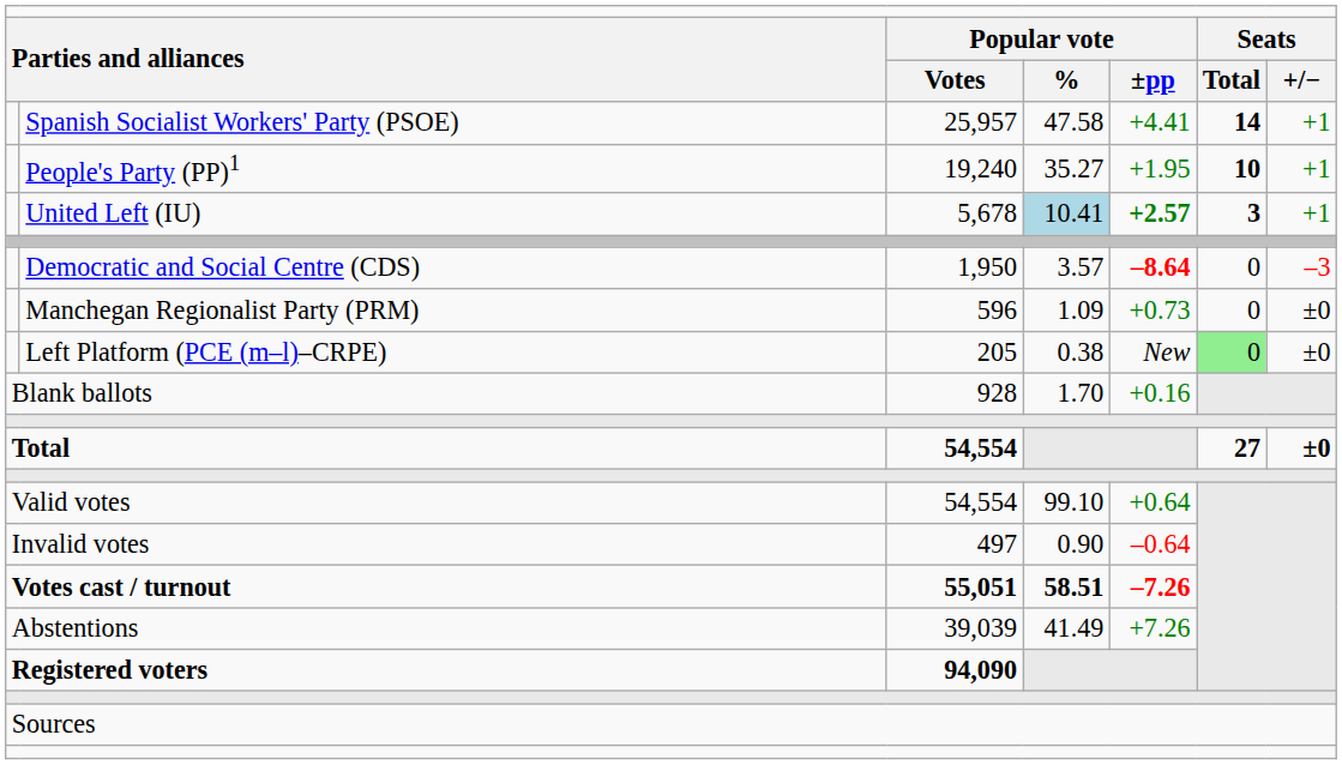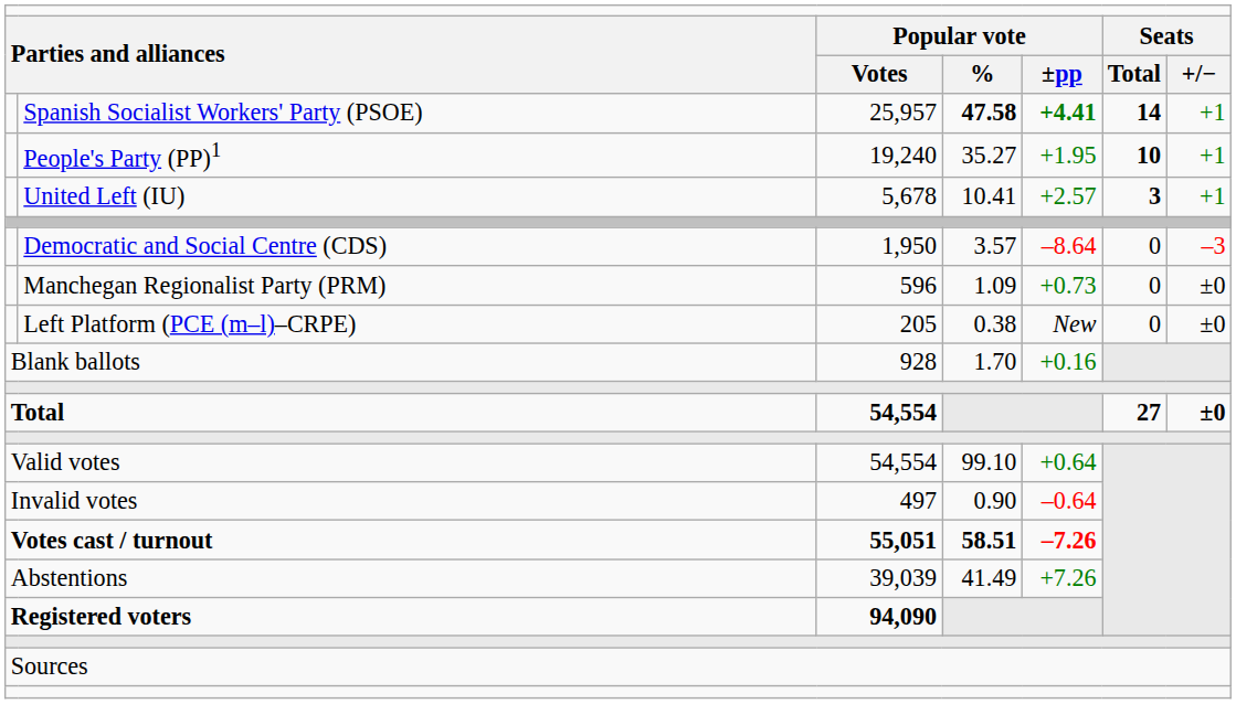Spanish Socialist Workers' Party (PSOE) | column 4: normal -> bold
Spanish Socialist Workers' Party (PSOE) | column 5: normal -> bold
United Left (IU) | column 4: lightblue background -> no background
United Left (IU) | column 5: bold -> normal
Democratic and Social Centre (CDS) | column 5: bold -> normal
Left Platform (PCE (m–l)–CRPE) | column 6: lightgreen background -> no background
